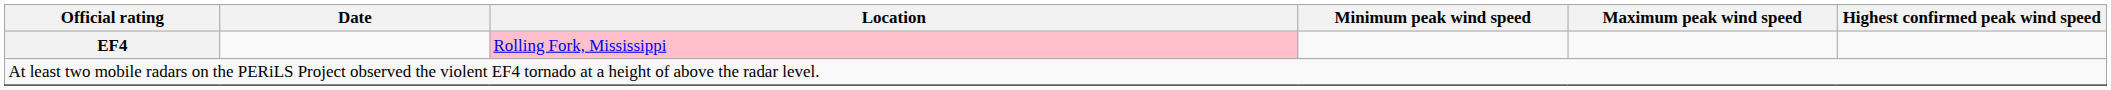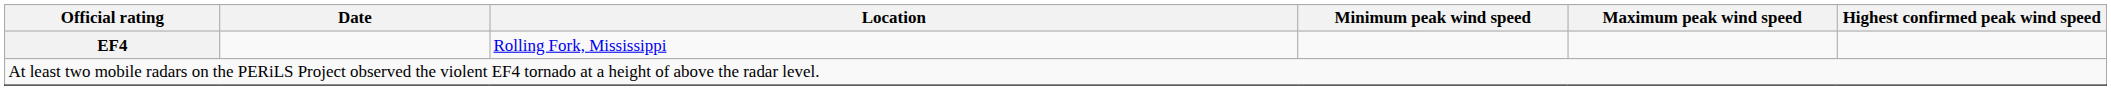EF4 | Location: pink background -> no background
